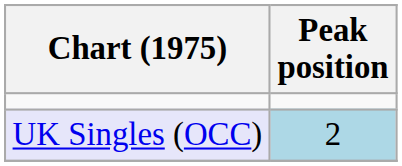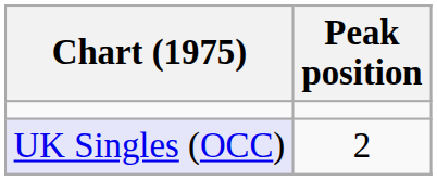row 3 | Peak position: lightblue background -> no background
